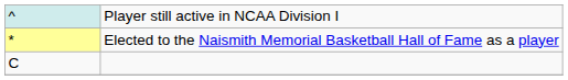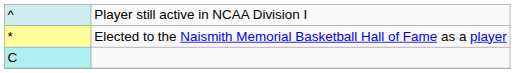row 3 | column 1: no background -> paleturquoise background
